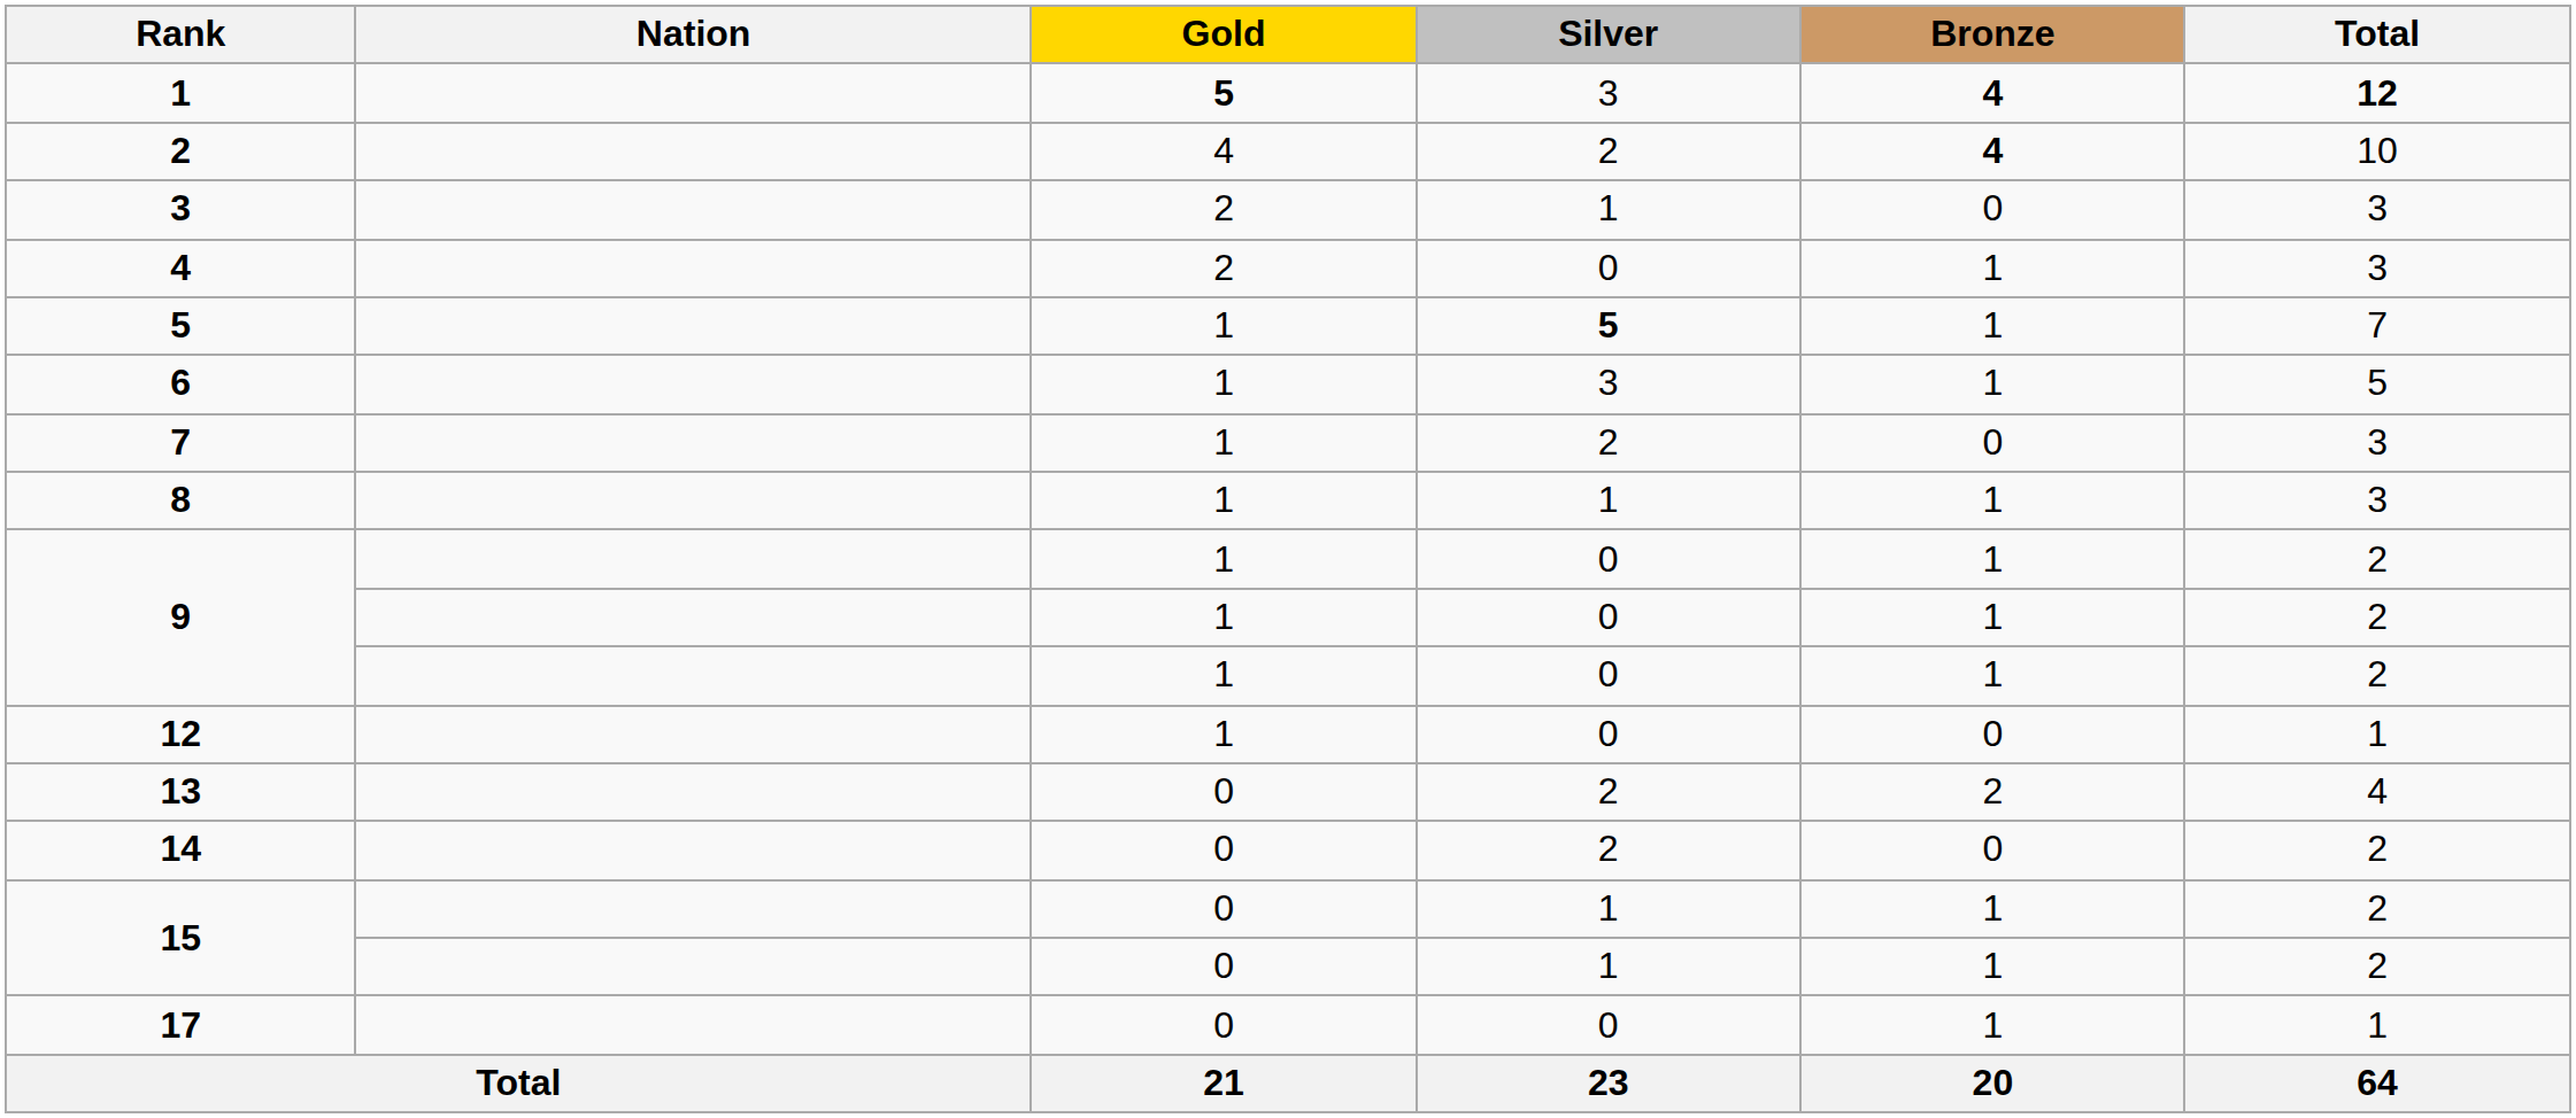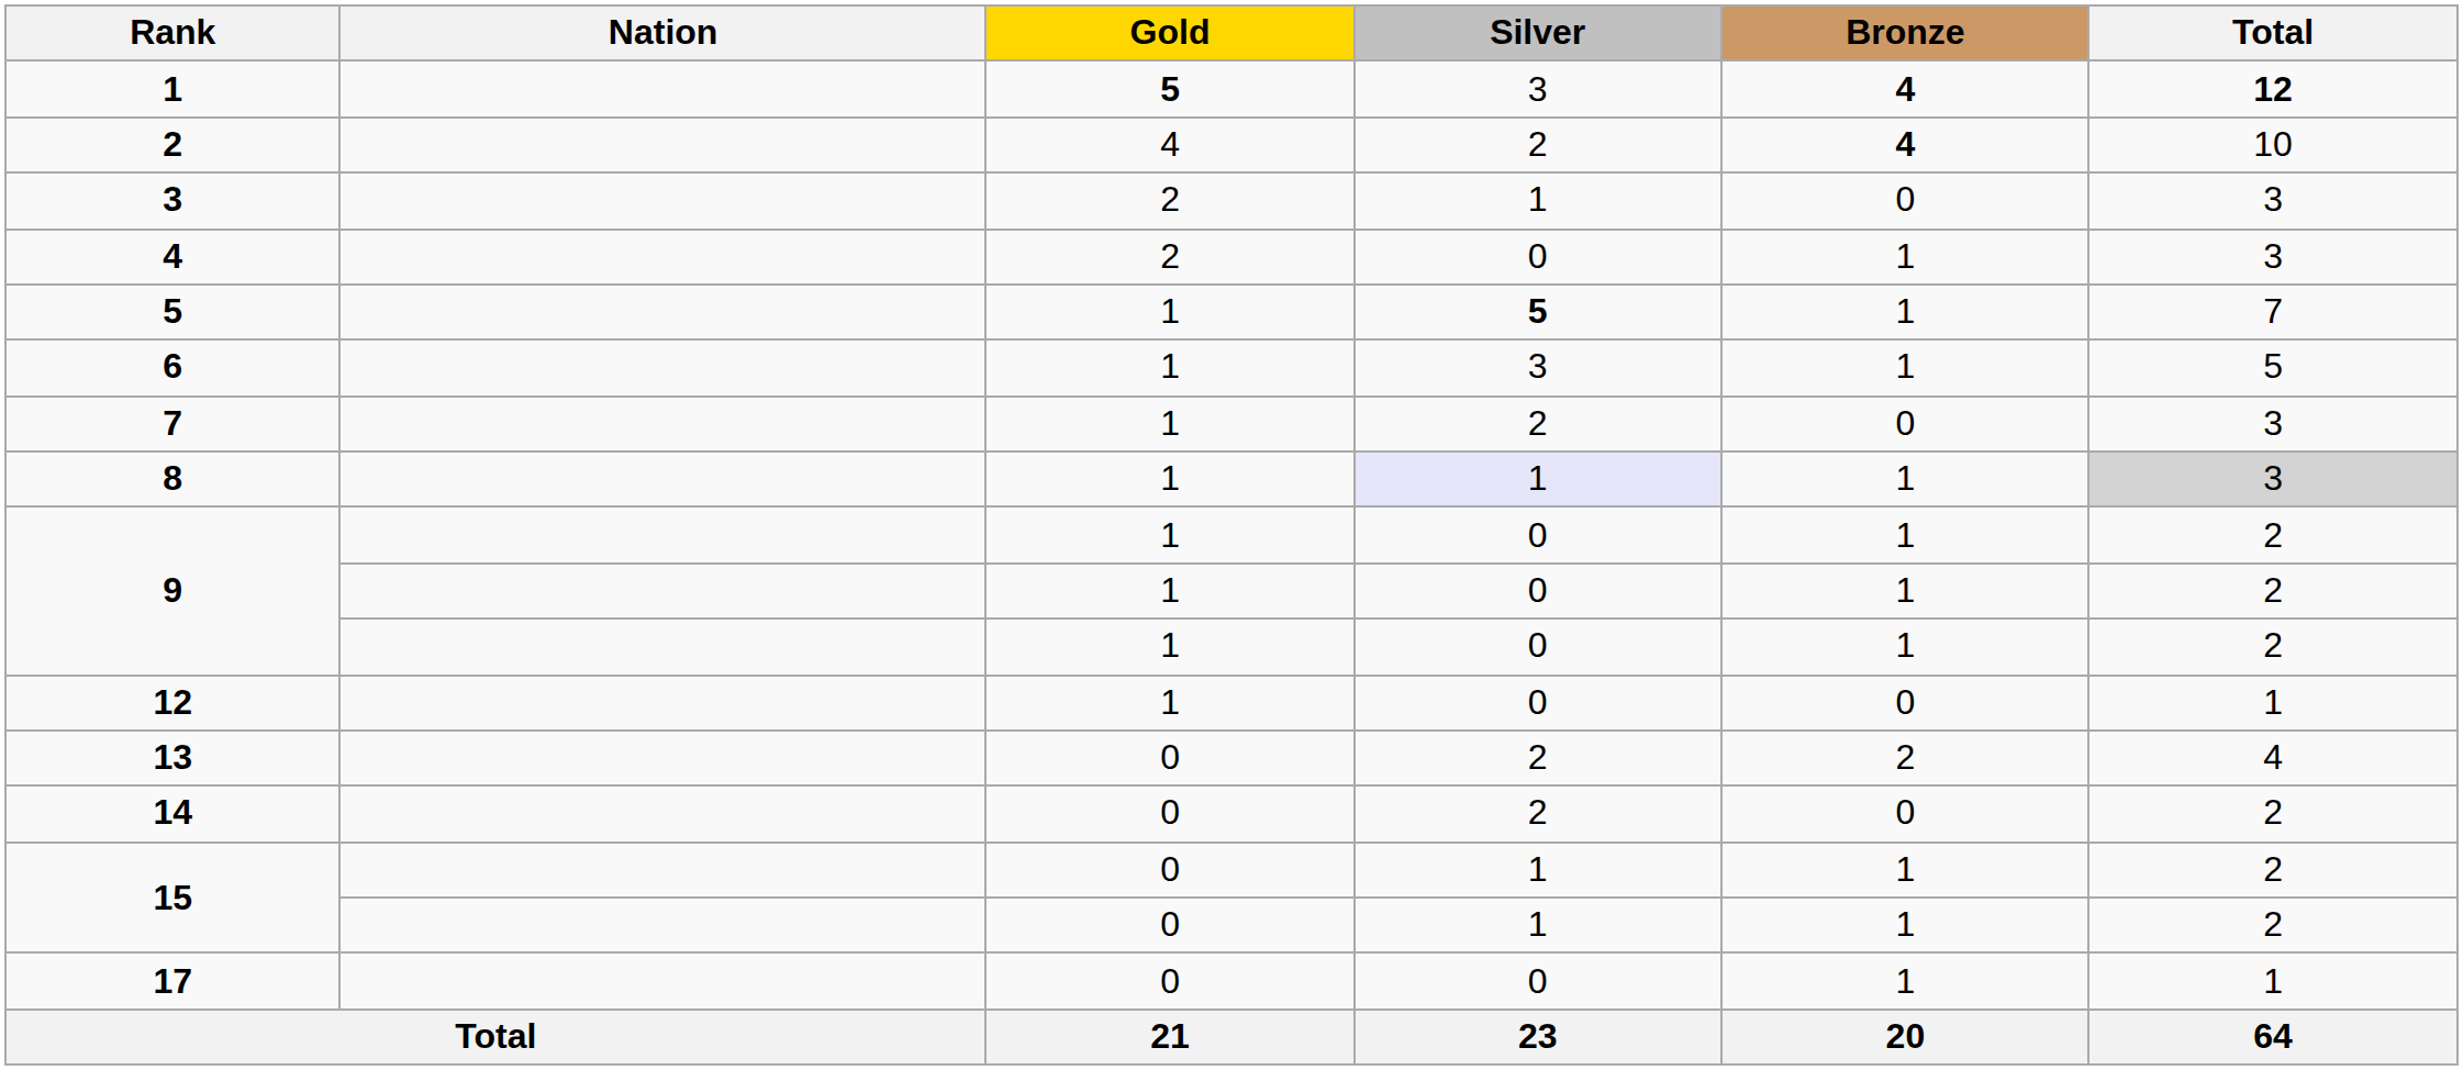8 | Silver: no background -> lavender background
8 | Total: no background -> lightgrey background
